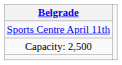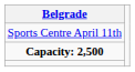Capacity: 2,500 | Belgrade: normal -> bold
